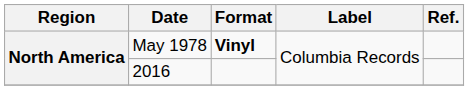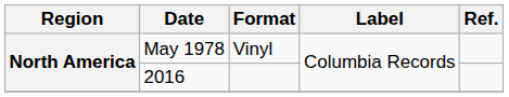May 1978 | Format: bold -> normal
